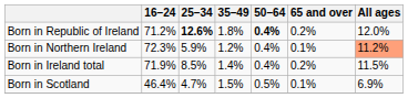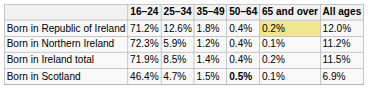Born in Republic of Ireland | 25–34: bold -> normal
Born in Republic of Ireland | 50–64: bold -> normal
Born in Republic of Ireland | 65 and over: no background -> khaki background
Born in Northern Ireland | All ages: lightsalmon background -> no background
Born in Scotland | 50–64: normal -> bold
